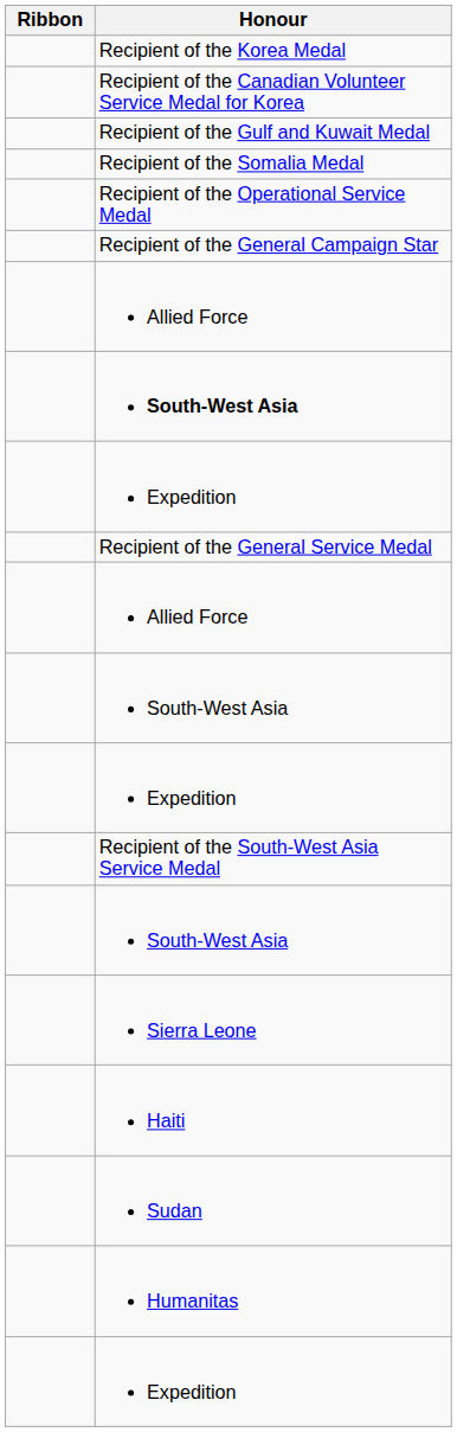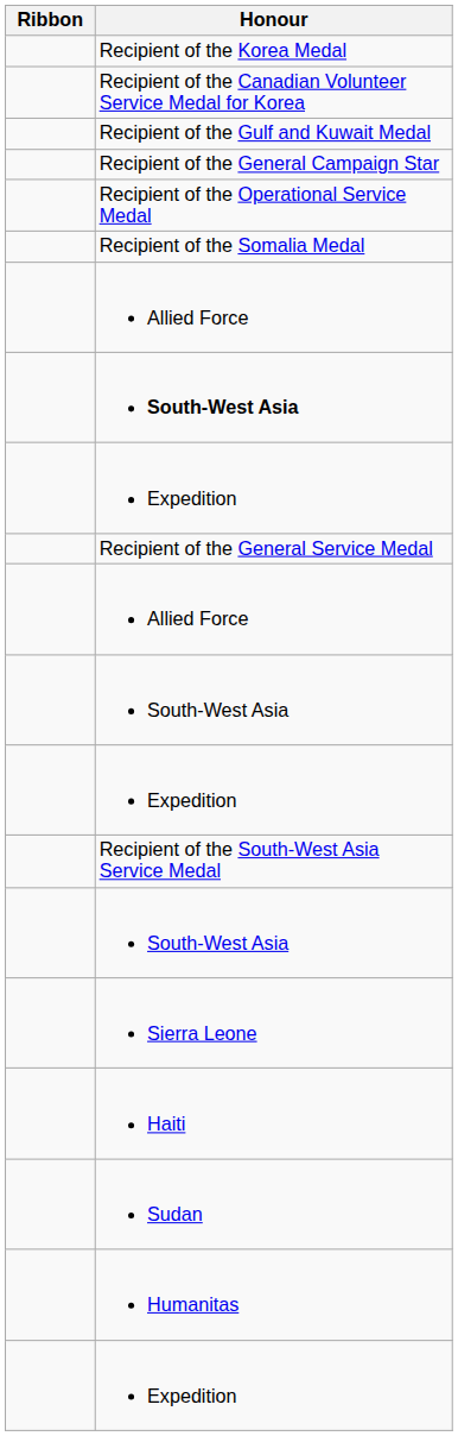row 5 | Honour: Recipient of the Somalia Medal -> Recipient of the General Campaign Star
row 7 | Honour: Recipient of the General Campaign Star -> Recipient of the Somalia Medal
